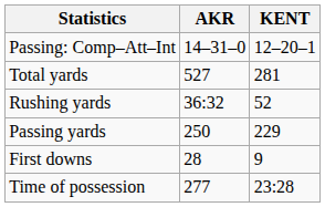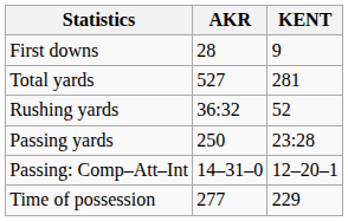rows swapped: First downs <-> Passing: Comp–Att–Int
Passing yards | KENT: 229 -> 23:28
Time of possession | KENT: 23:28 -> 229
